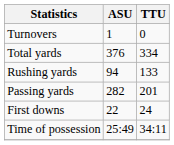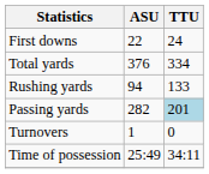rows swapped: First downs <-> Turnovers
Passing yards | TTU: no background -> lightblue background
